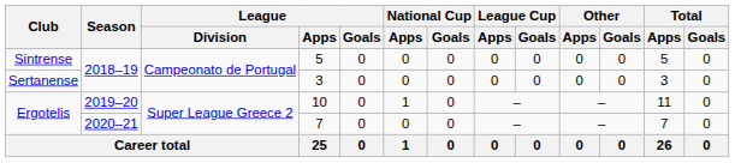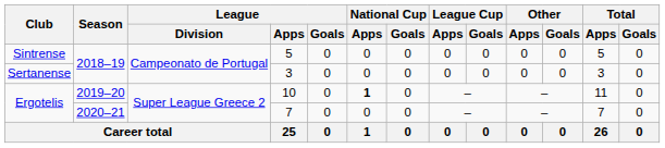10 | National Cup / Apps: normal -> bold
